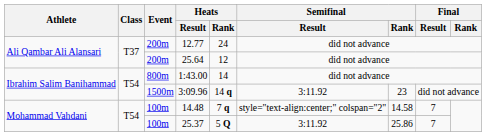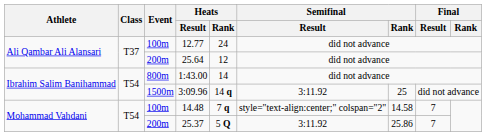12.77 | Event: 200m -> 100m
3:09.96 | Semifinal / Rank: 23 -> 25
25.37 | Event: 100m -> 200m
